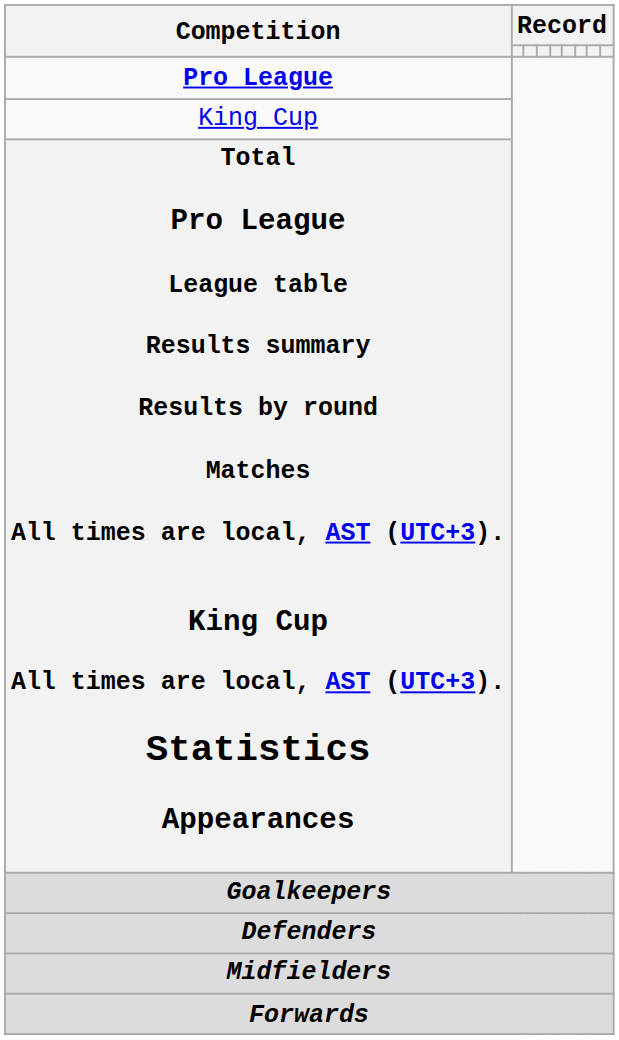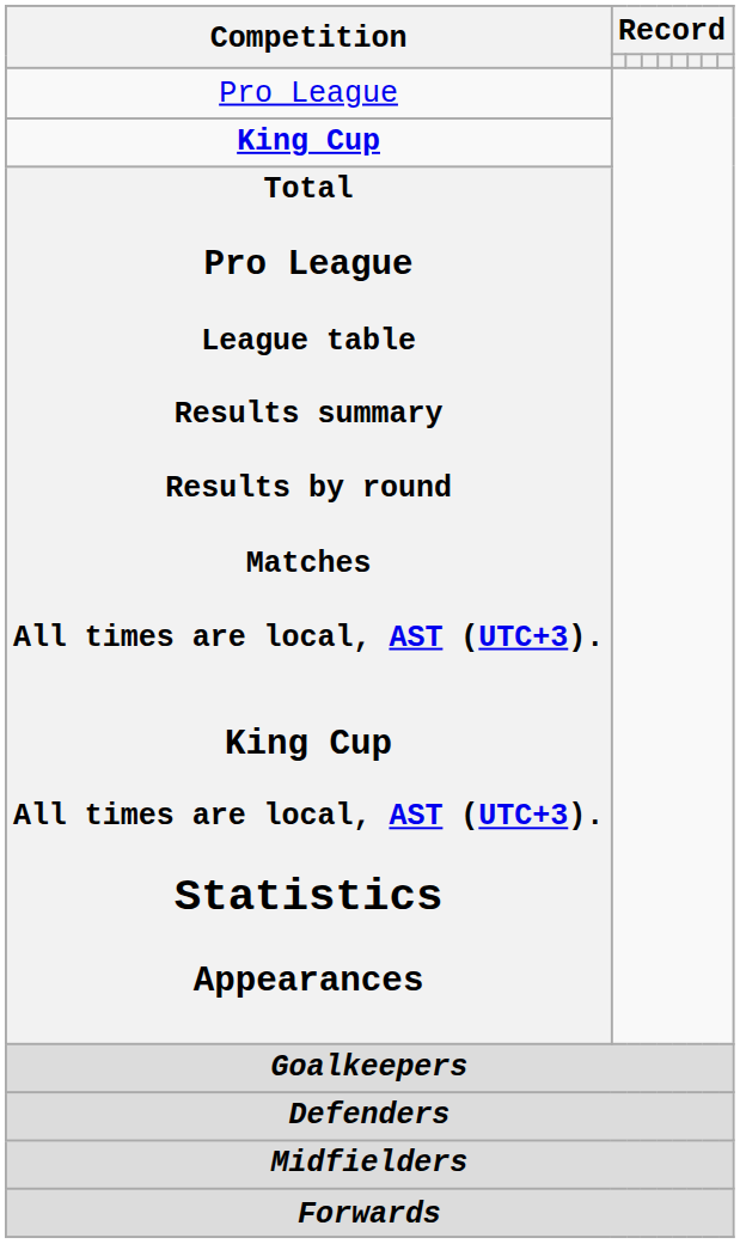Pro League | Competition: bold -> normal
King Cup | Competition: normal -> bold
